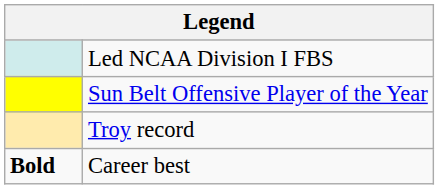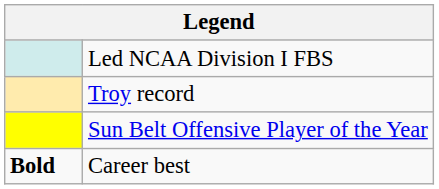rows swapped: Sun Belt Offensive Player of the Year <-> Troy record
